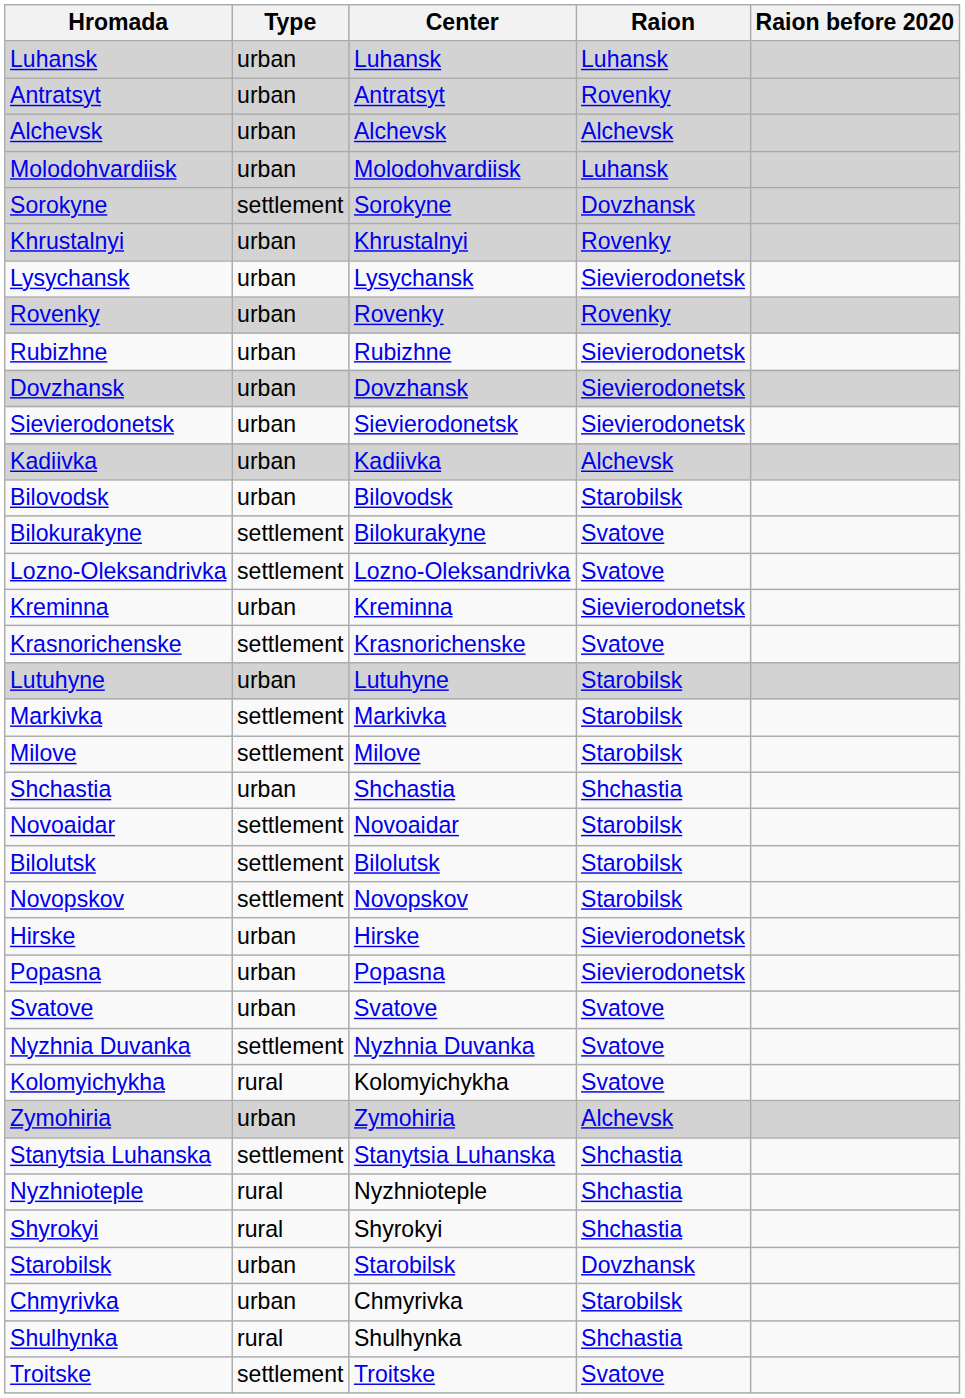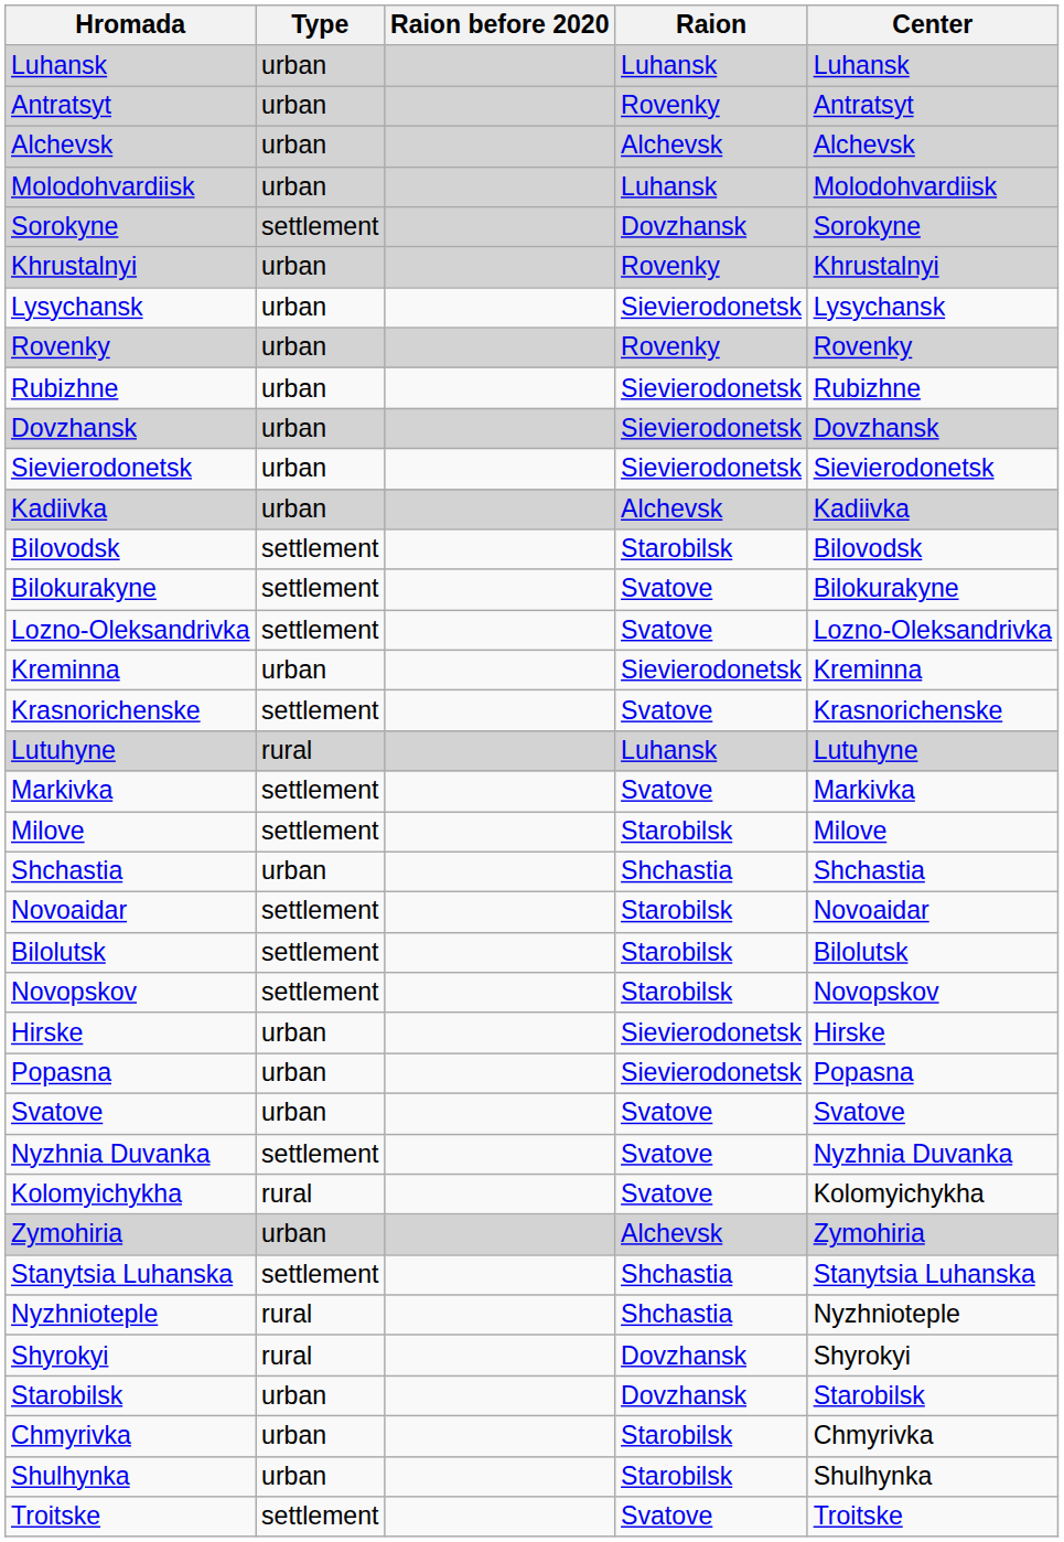columns swapped: Center <-> Raion before 2020
row 14 | Type: urban -> settlement
row 19 | Type: urban -> rural
row 19 | Raion: Starobilsk -> Luhansk
row 20 | Raion: Starobilsk -> Svatove
row 34 | Raion: Shchastia -> Dovzhansk
row 37 | Type: rural -> urban
row 37 | Raion: Shchastia -> Starobilsk
